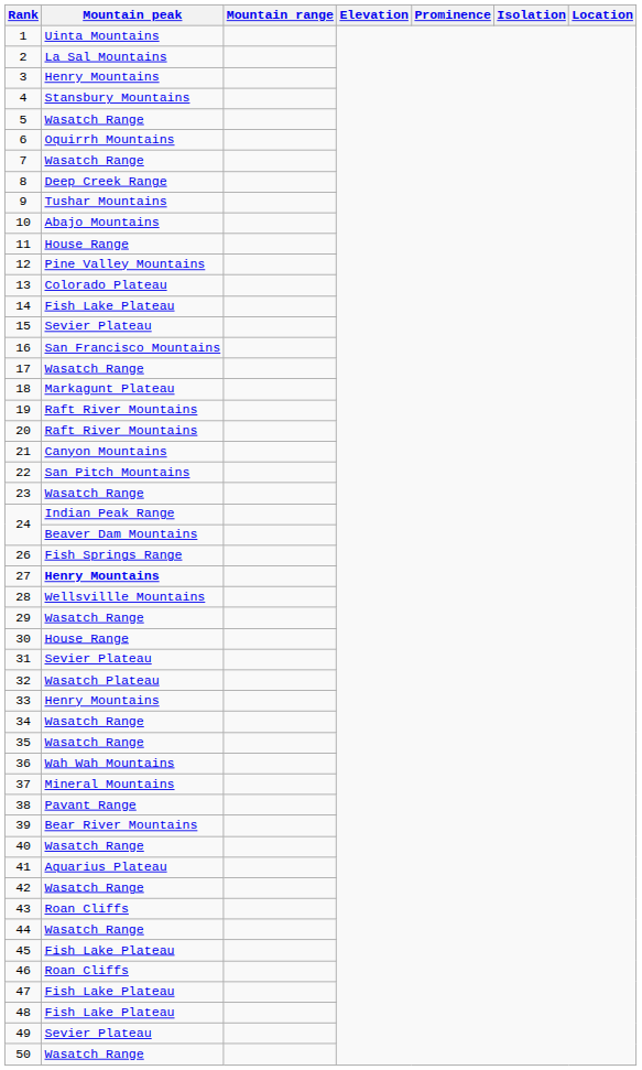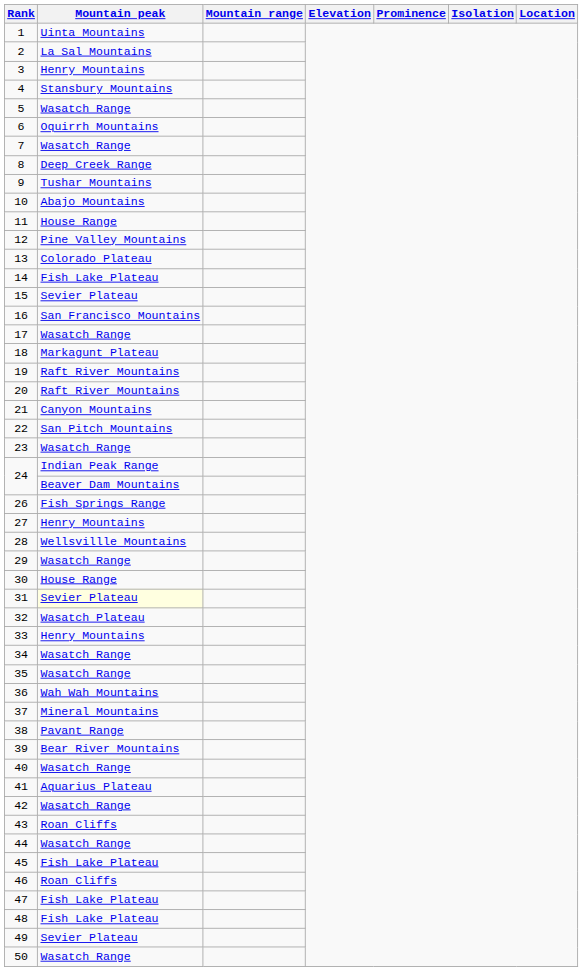27 | Mountain peak: bold -> normal
31 | Mountain peak: no background -> lightyellow background
